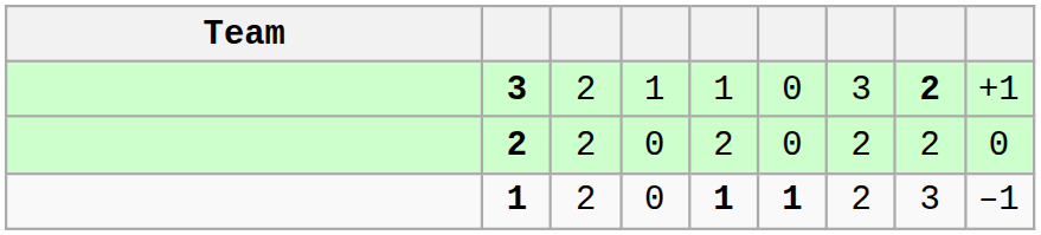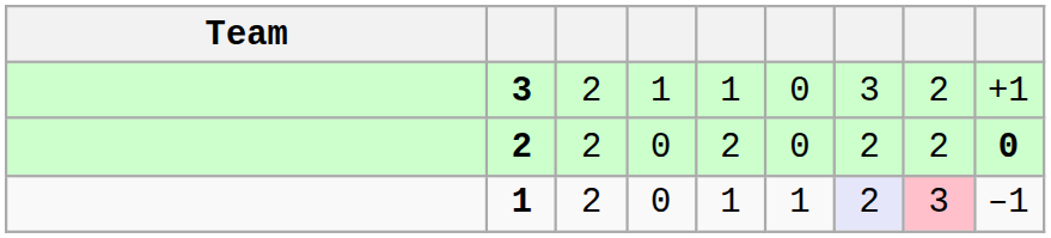row 2 | column 8: bold -> normal
row 3 | column 9: normal -> bold
row 4 | column 5: bold -> normal
row 4 | column 6: bold -> normal
row 4 | column 7: no background -> lavender background
row 4 | column 8: no background -> pink background
